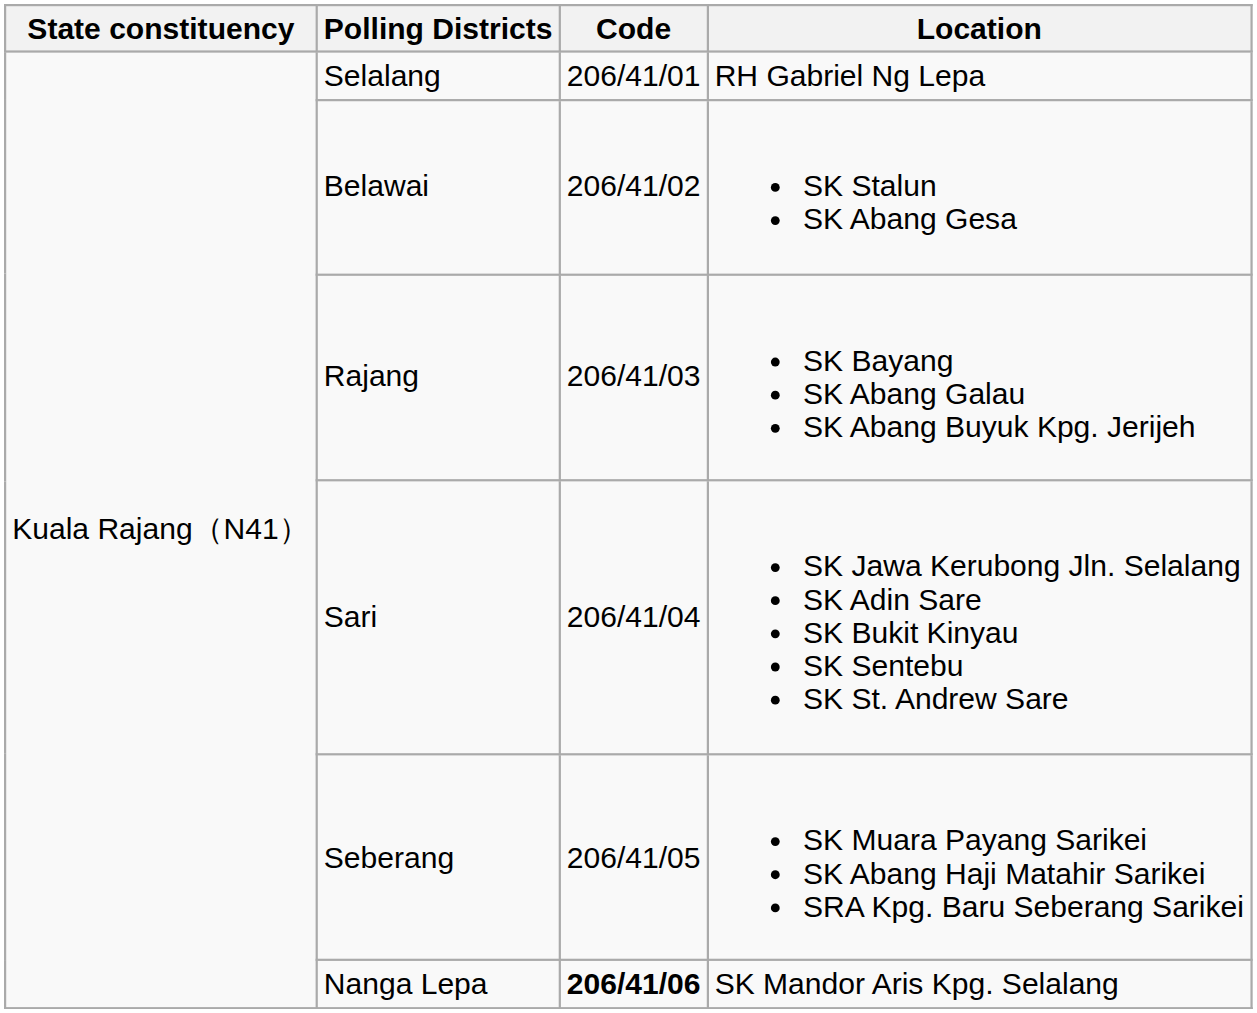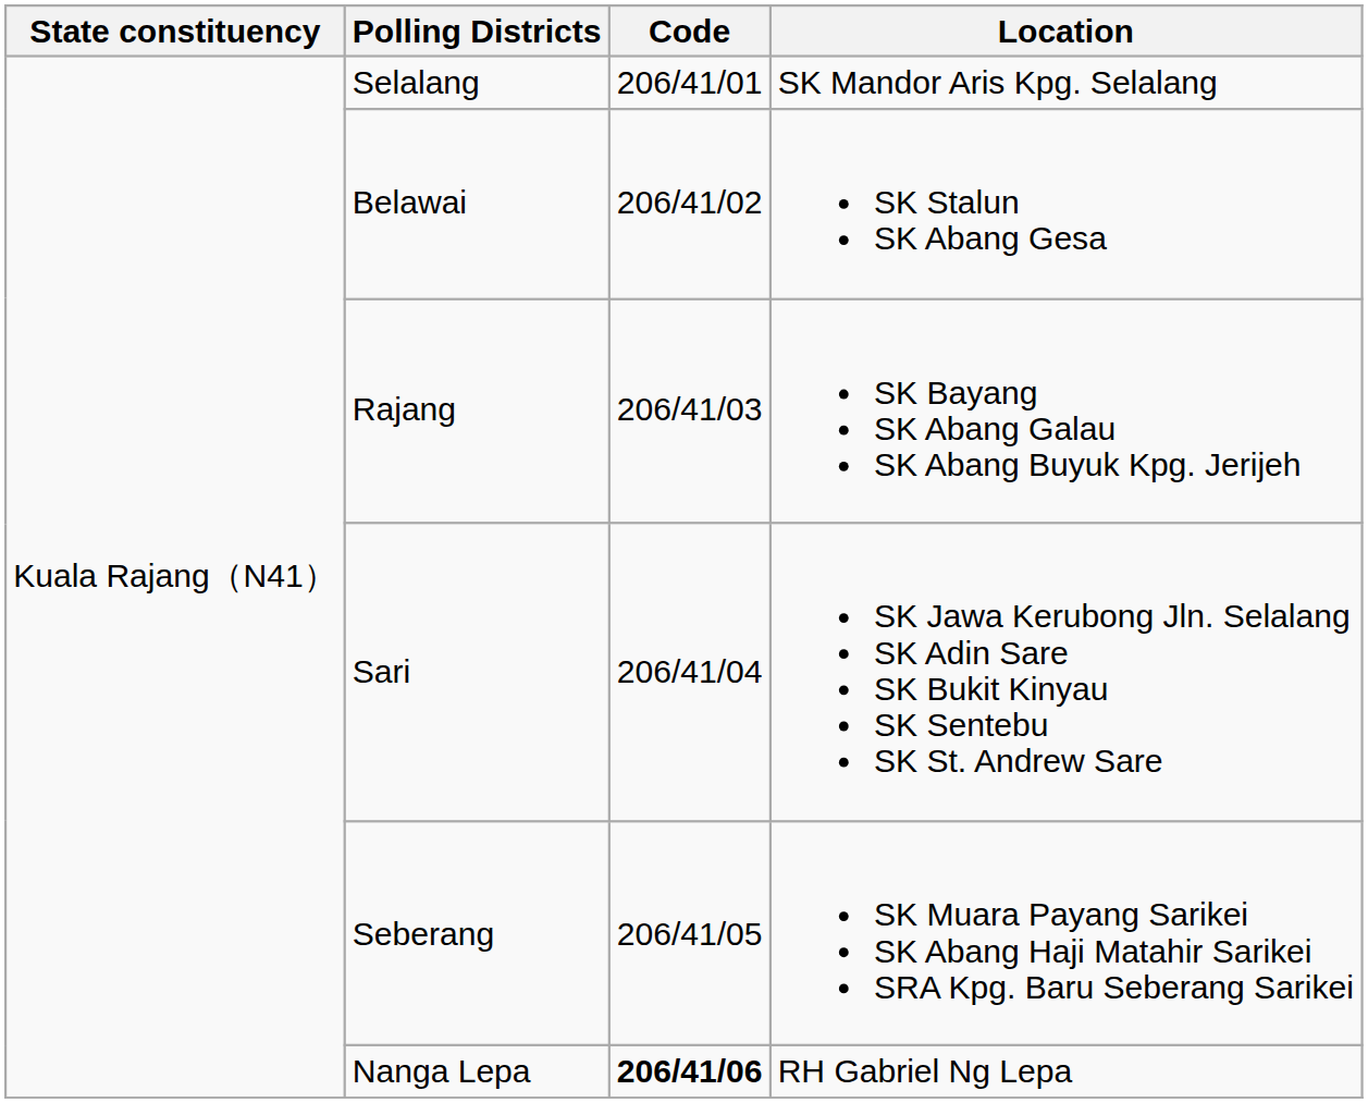Selalang | Location: RH Gabriel Ng Lepa -> SK Mandor Aris Kpg. Selalang
Nanga Lepa | Location: SK Mandor Aris Kpg. Selalang -> RH Gabriel Ng Lepa
